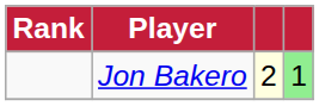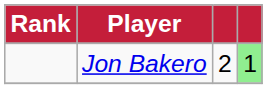Jon Bakero | column 3: lightyellow background -> no background
